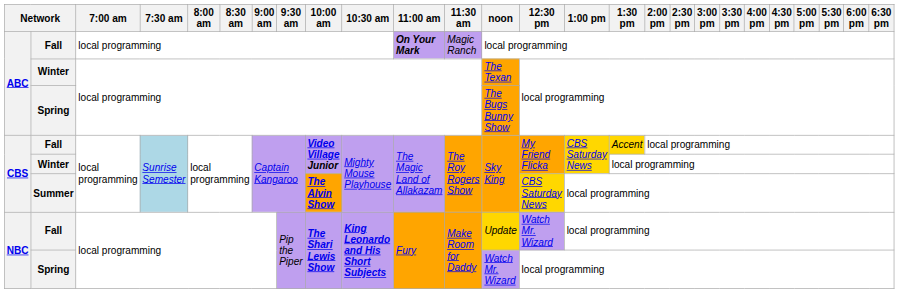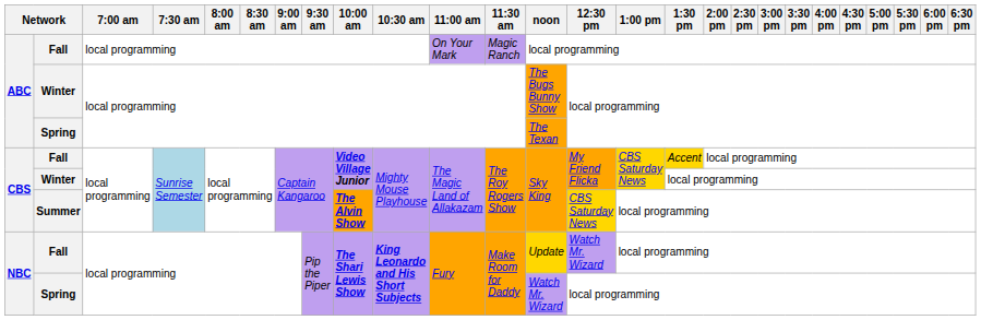ABC / Fall | 11:00 am: bold -> normal
ABC / Winter | noon: The Texan -> The Bugs Bunny Show
ABC / Spring | noon: The Bugs Bunny Show -> The Texan
